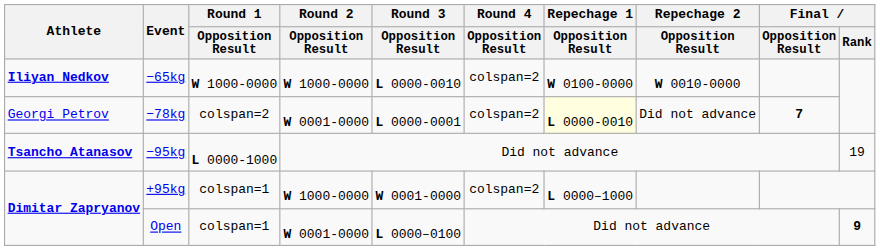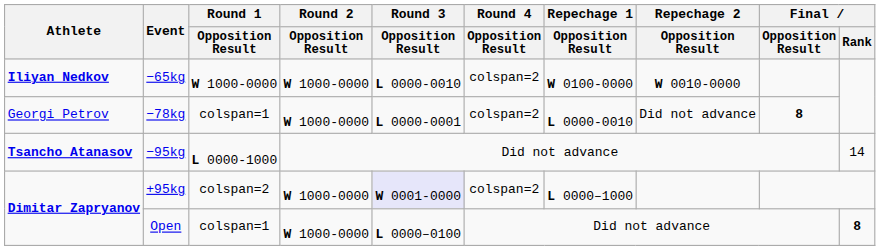−78kg | Round 1 / Opposition Result: colspan=2 -> colspan=1
−78kg | Round 2 / Opposition Result: W 0001-0000 -> W 1000-0000
−78kg | Repechage 1 / Opposition Result: lightyellow background -> no background
−78kg | Final / Opposition Result: 7 -> 8
−95kg | Final / Rank: 19 -> 14
+95kg | Round 1 / Opposition Result: colspan=1 -> colspan=2
+95kg | Round 3 / Opposition Result: no background -> lavender background
Open | Round 2 / Opposition Result: W 0001-0000 -> W 1000-0000
Open | Final / Rank: 9 -> 8
